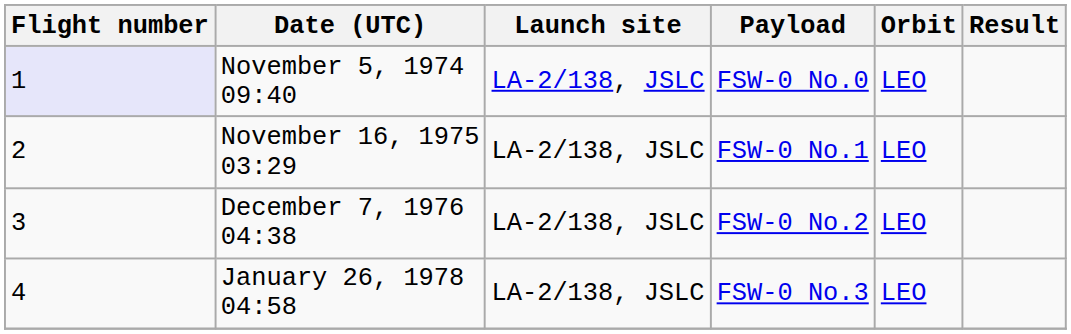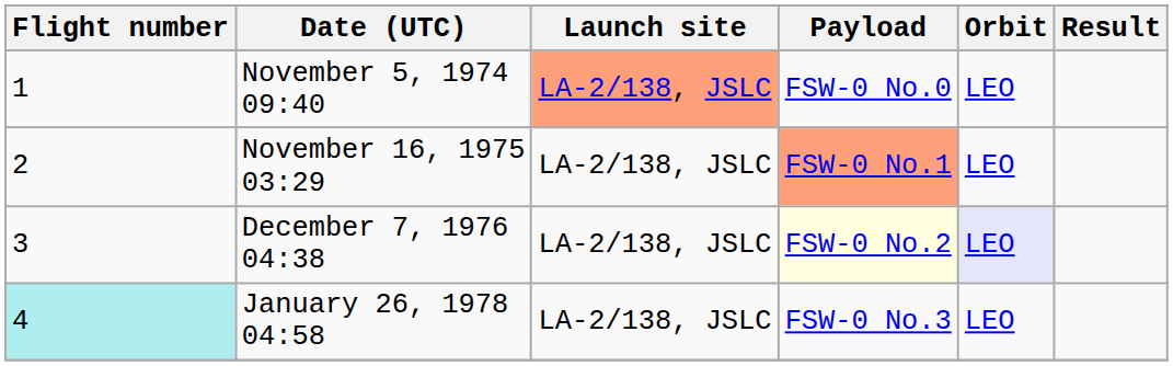November 5, 1974 09:40 | Flight number: lavender background -> no background
November 5, 1974 09:40 | Launch site: no background -> lightsalmon background
November 16, 1975 03:29 | Payload: no background -> lightsalmon background
December 7, 1976 04:38 | Payload: no background -> lightyellow background
December 7, 1976 04:38 | Orbit: no background -> lavender background
January 26, 1978 04:58 | Flight number: no background -> paleturquoise background
